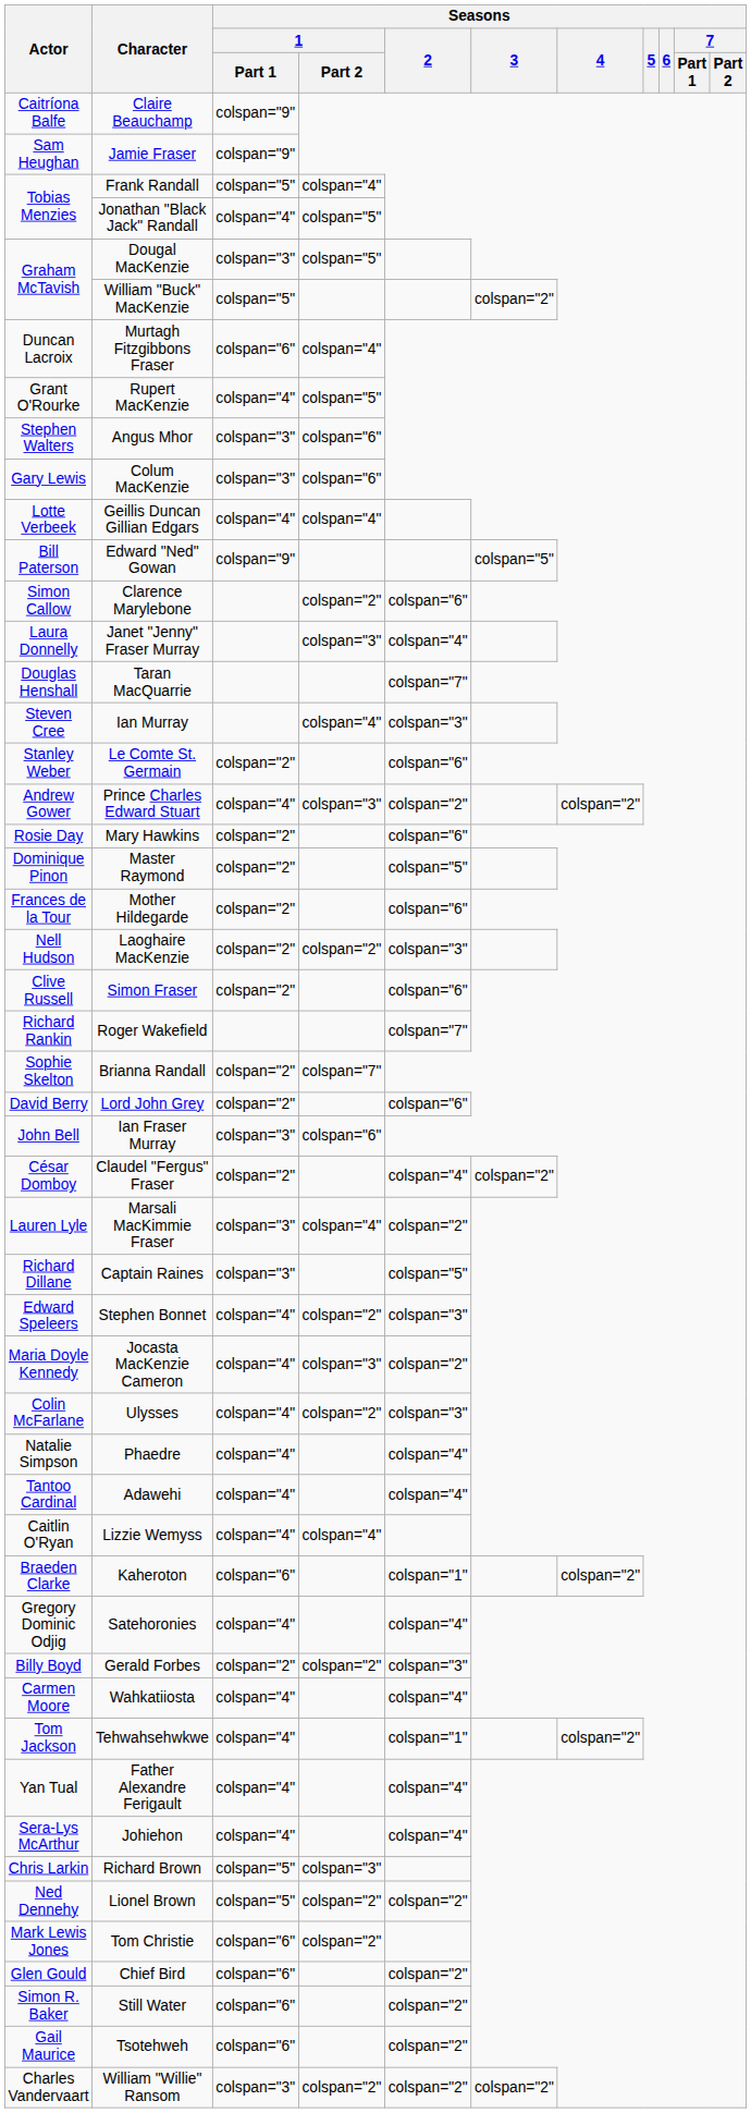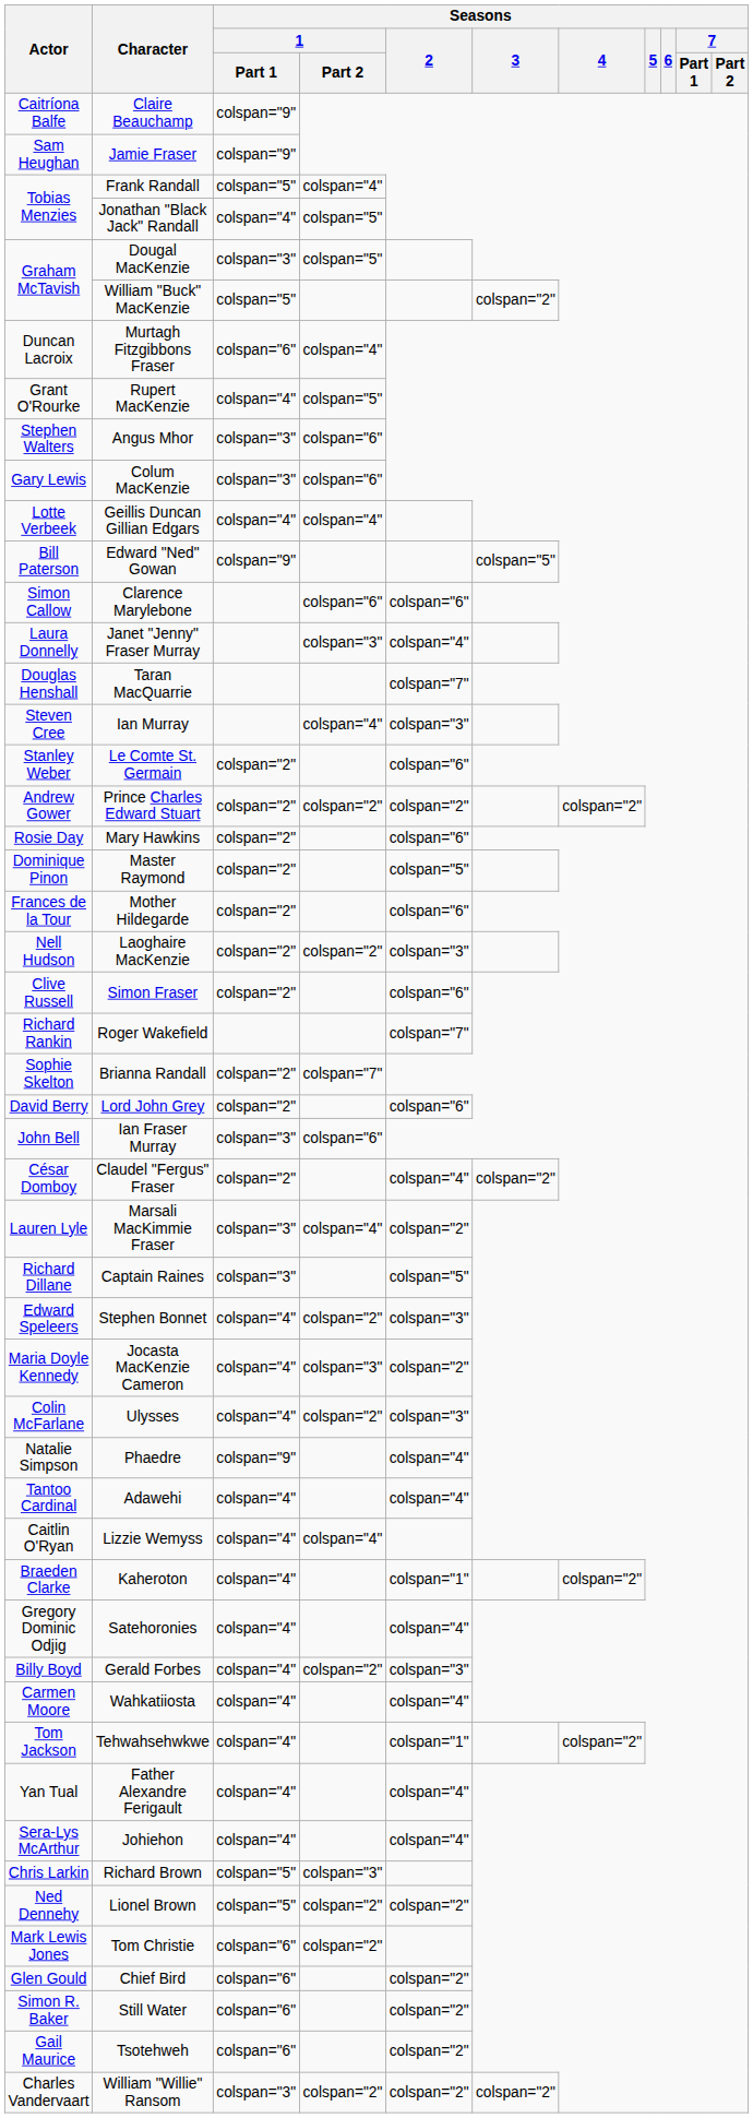Clarence Marylebone | Seasons / 1 / Part 2: colspan="2" -> colspan="6"
Prince Charles Edward Stuart | Seasons / 1 / Part 1: colspan="4" -> colspan="2"
Prince Charles Edward Stuart | Seasons / 1 / Part 2: colspan="3" -> colspan="2"
Phaedre | Seasons / 1 / Part 1: colspan="4" -> colspan="9"
Kaheroton | Seasons / 1 / Part 1: colspan="6" -> colspan="4"
Gerald Forbes | Seasons / 1 / Part 1: colspan="2" -> colspan="4"
